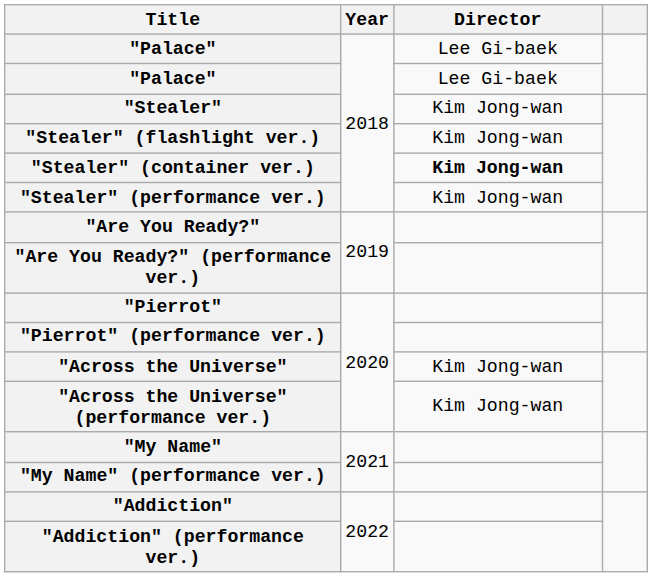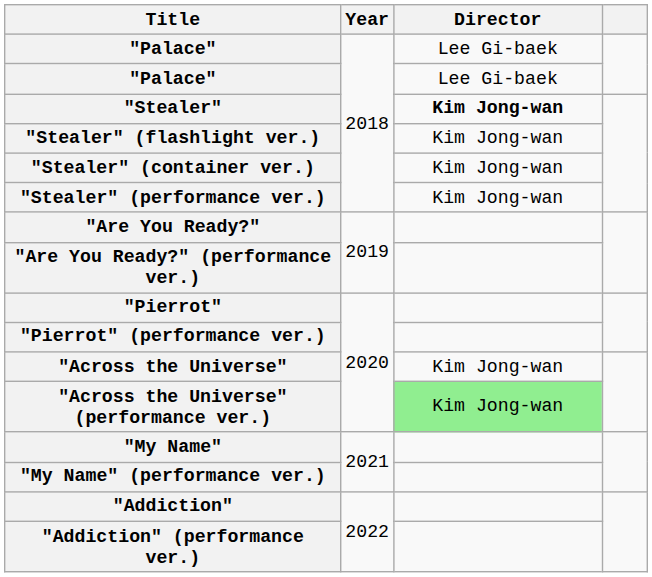"Stealer" | Director: normal -> bold
"Stealer" (container ver.) | Director: bold -> normal
"Across the Universe" (performance ver.) | Director: no background -> lightgreen background
